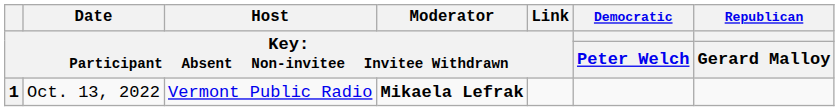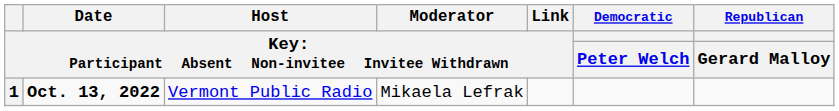1 | column 2: normal -> bold
1 | column 4: bold -> normal
